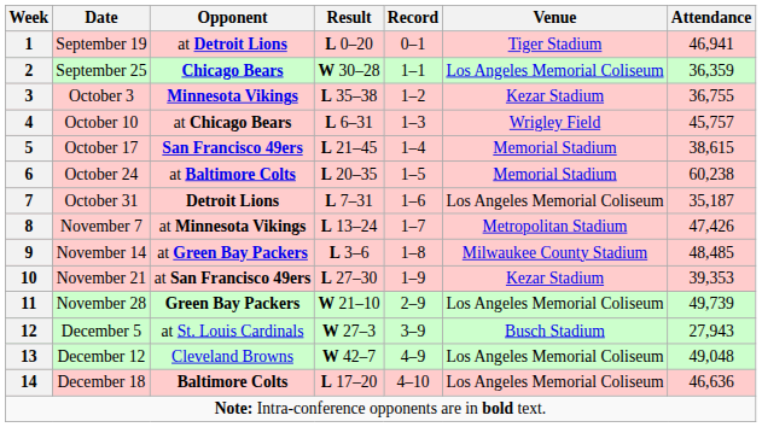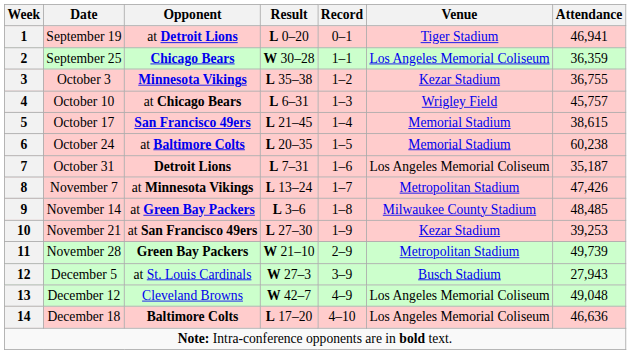10 | Attendance: 39,353 -> 39,253
11 | Venue: Los Angeles Memorial Coliseum -> Metropolitan Stadium
